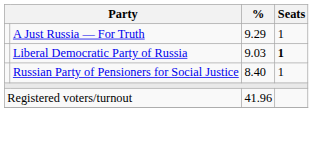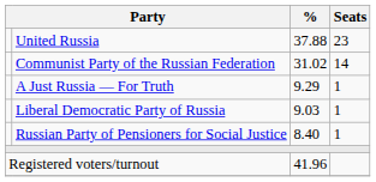+ row: United Russia | 37.88 | 23
+ row: Communist Party of the Russian Federation | 31.02 | 14
Liberal Democratic Party of Russia | Seats: bold -> normal
